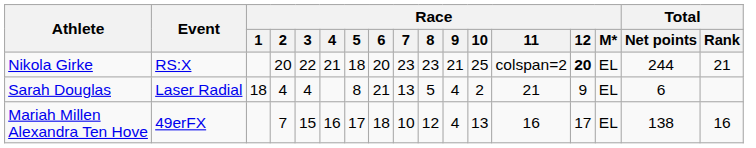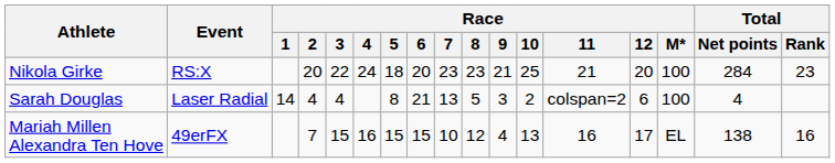Nikola Girke | Race / 4: 21 -> 24
Nikola Girke | Race / 11: colspan=2 -> 21
Nikola Girke | Race / 12: bold -> normal
Nikola Girke | Race / M*: EL -> 100
Nikola Girke | Total / Net points: 244 -> 284
Nikola Girke | Total / Rank: 21 -> 23
Sarah Douglas | Race / 1: 18 -> 14
Sarah Douglas | Race / 9: 4 -> 3
Sarah Douglas | Race / 11: 21 -> colspan=2
Sarah Douglas | Race / 12: 9 -> 6
Sarah Douglas | Race / M*: EL -> 100
Sarah Douglas | Total / Net points: 6 -> 4
Mariah Millen Alexandra Ten Hove | Race / 5: 17 -> 15
Mariah Millen Alexandra Ten Hove | Race / 6: 18 -> 15
